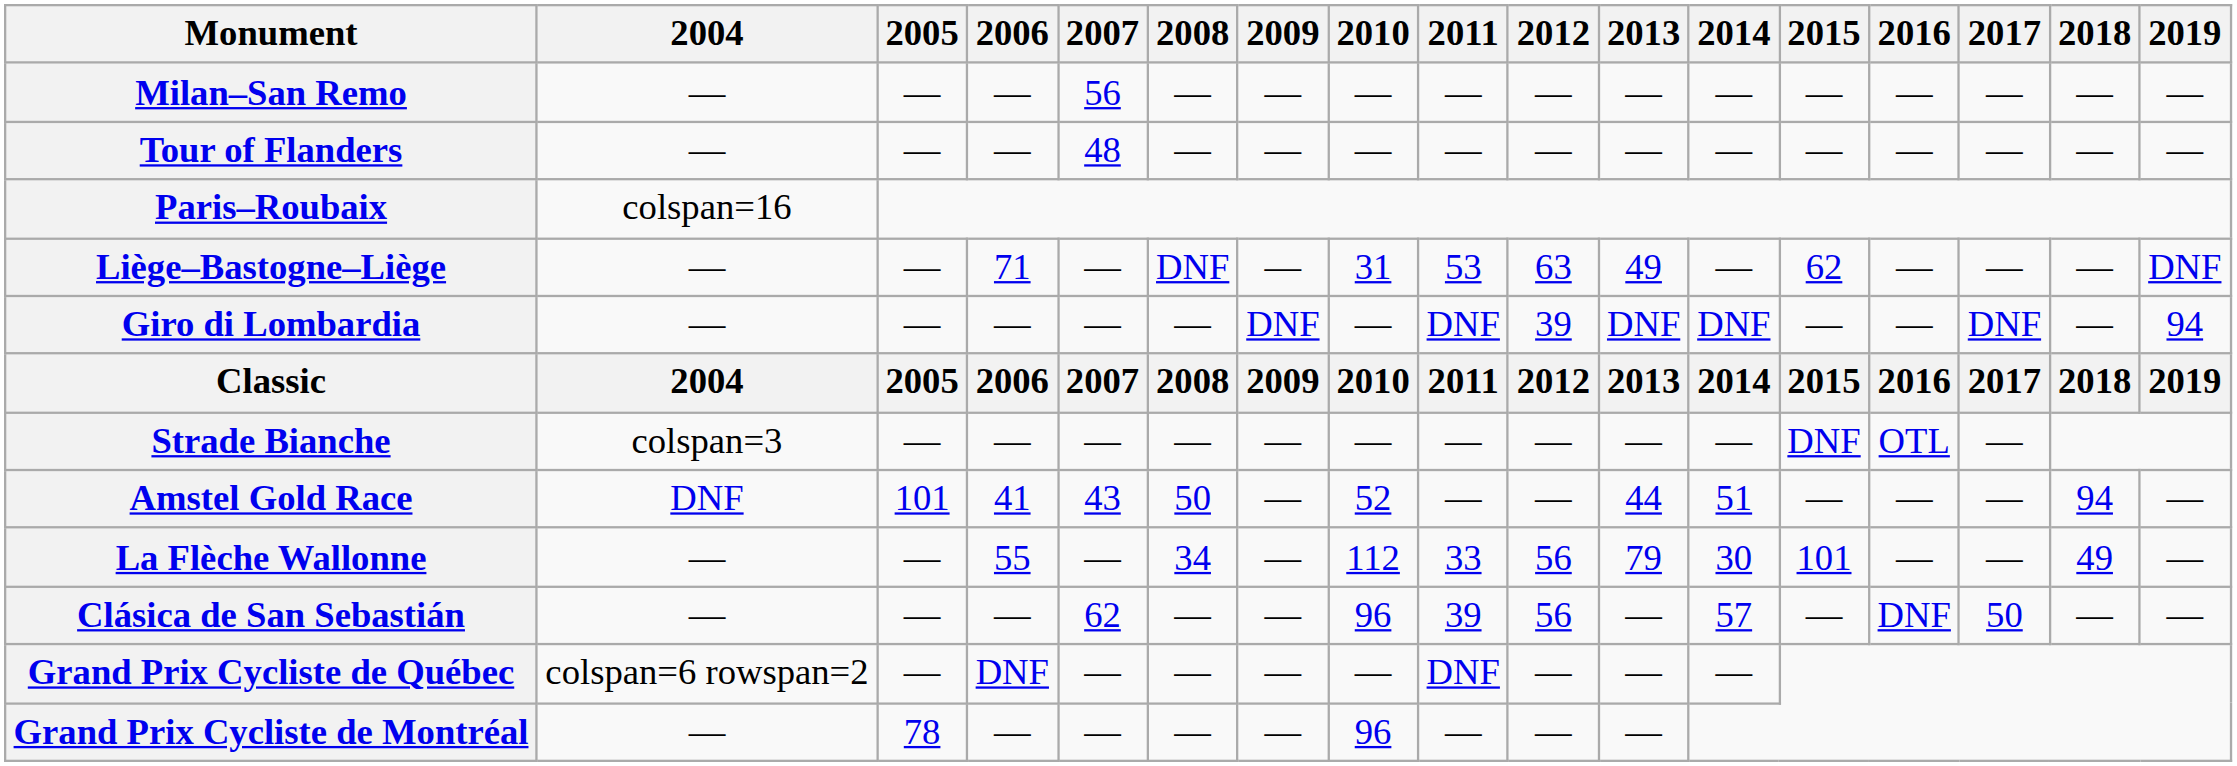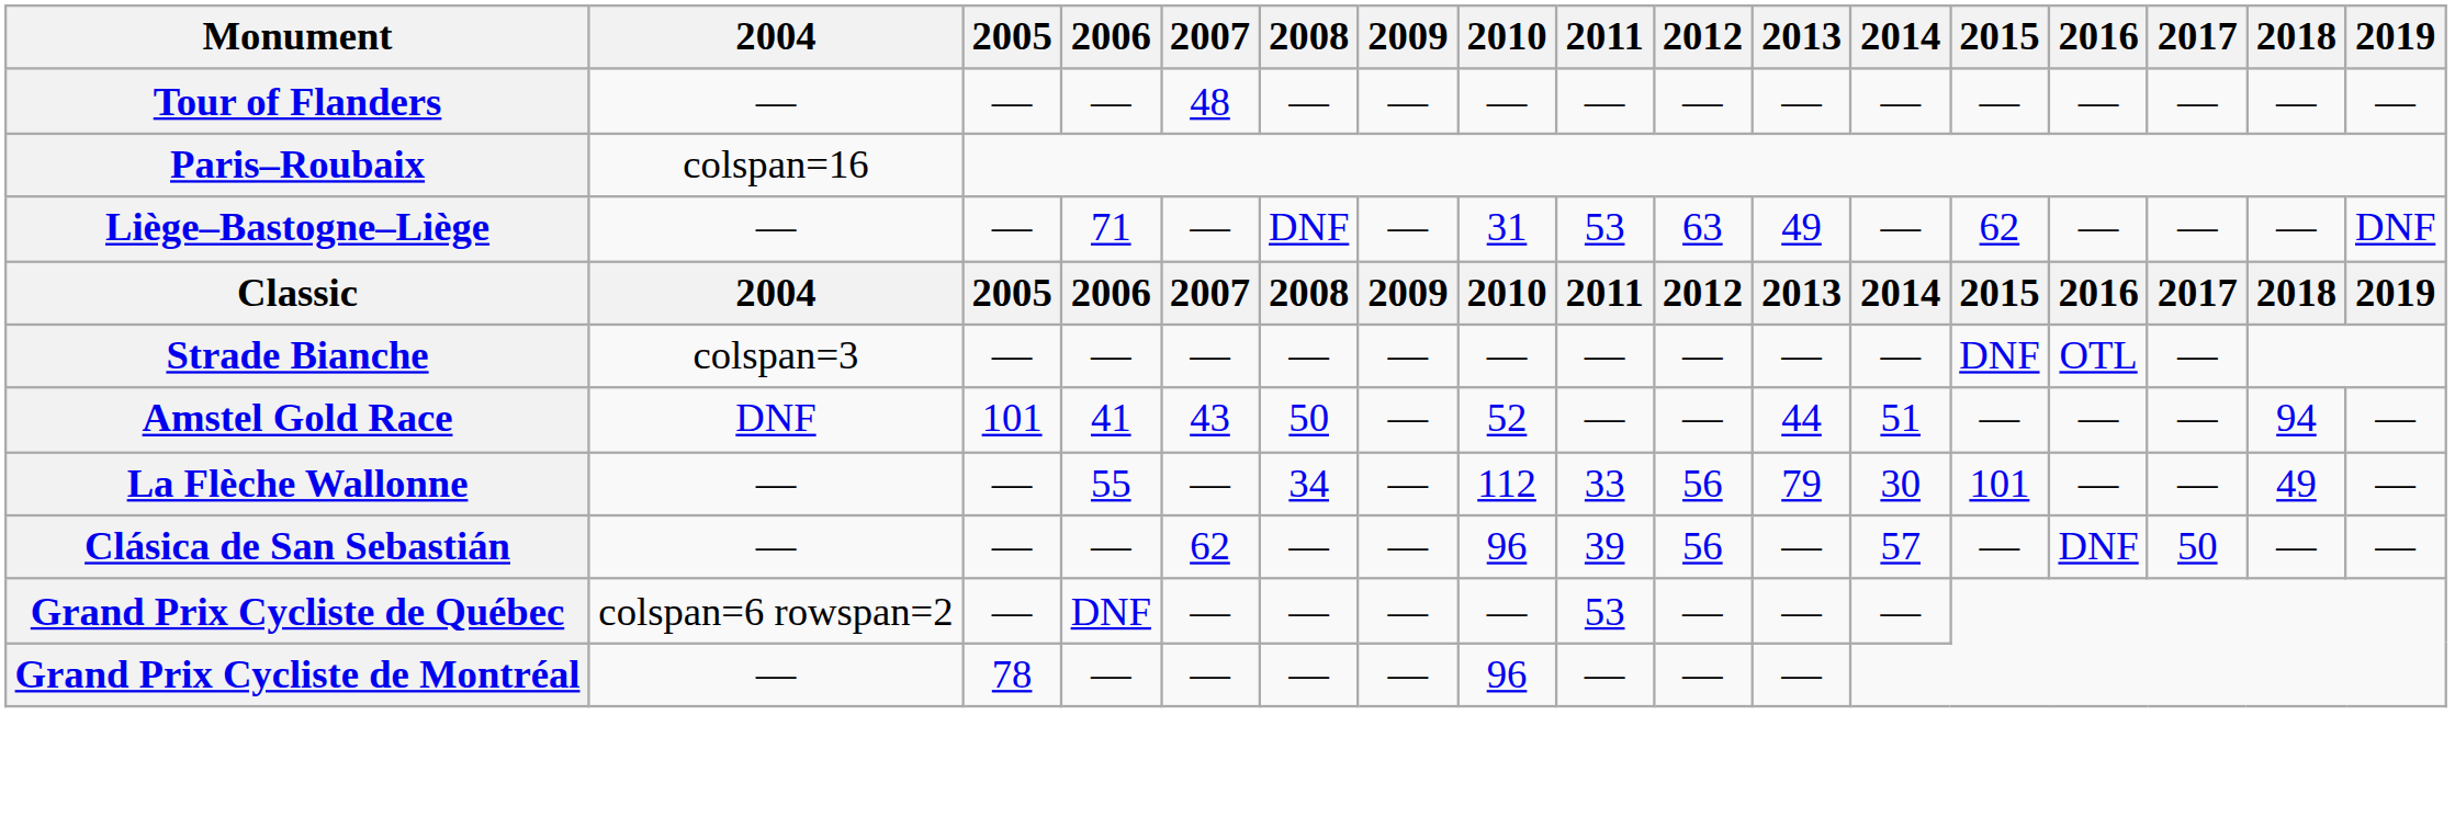- row: Milan–San Remo | — | — | — | 56 | — | — | — | — | — | — | — | — | — | — | — | —
- row: Giro di Lombardia | — | — | — | — | — | DNF | — | DNF | 39 | DNF | DNF | — | — | DNF | — | 94
Grand Prix Cycliste de Québec | 2011: DNF -> 53
